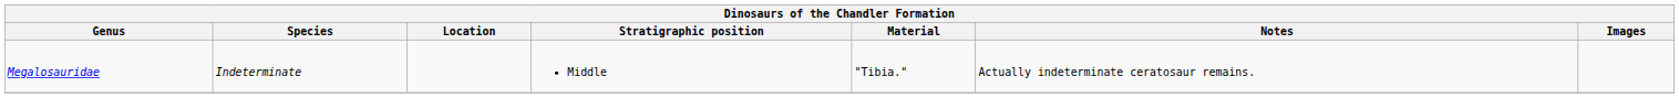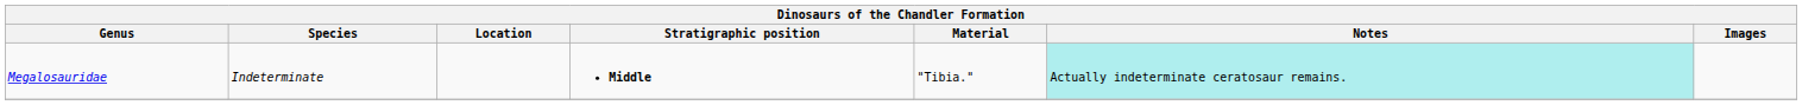Megalosauridae | Stratigraphic position: normal -> bold
Megalosauridae | Notes: no background -> paleturquoise background
